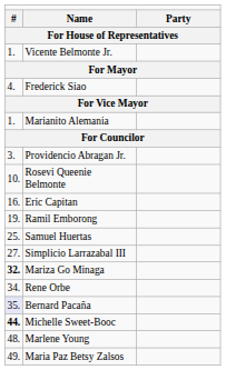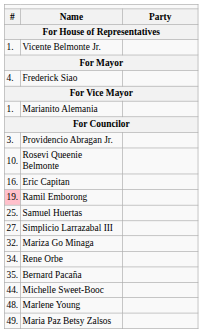Ramil Emborong | column 1: no background -> pink background
Mariza Go Minaga | column 1: bold -> normal
Bernard Pacaña | column 1: lavender background -> no background
Michelle Sweet-Booc | column 1: bold -> normal
